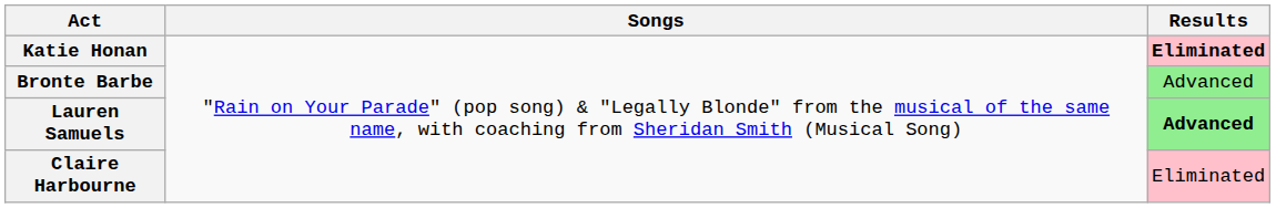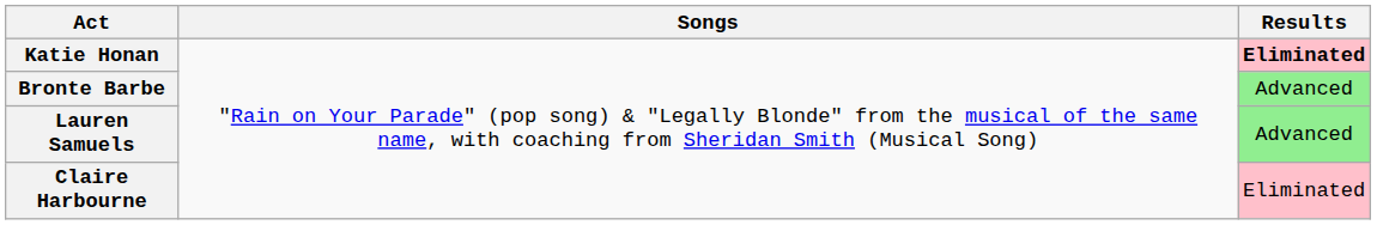Lauren Samuels | Results: bold -> normal
